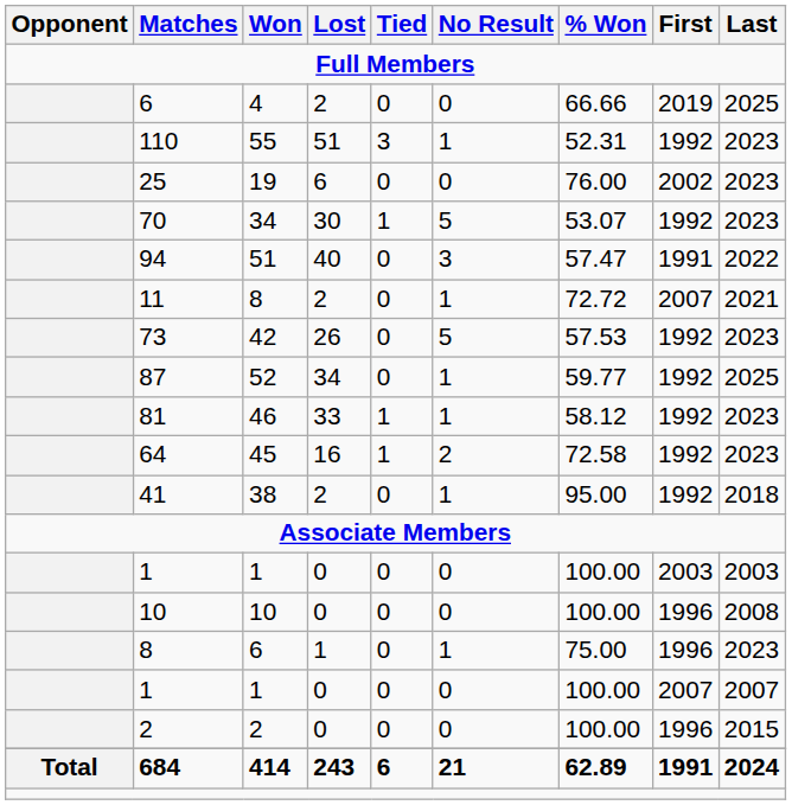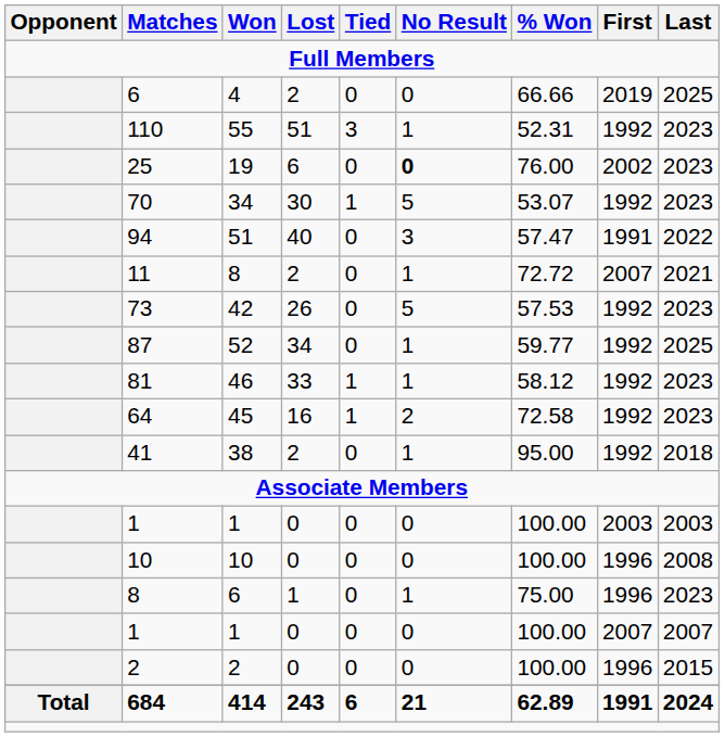25 | No Result: normal -> bold
